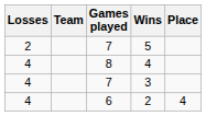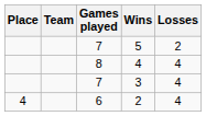columns swapped: Place <-> Losses
